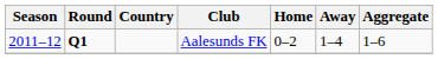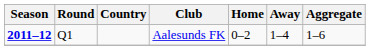Aalesunds FK | Season: normal -> bold
Aalesunds FK | Round: bold -> normal
